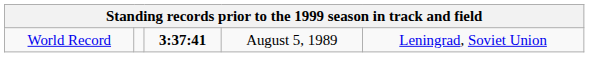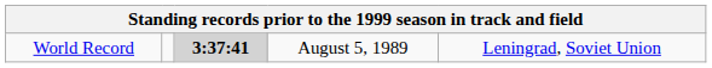World Record | column 3: no background -> lightgrey background
